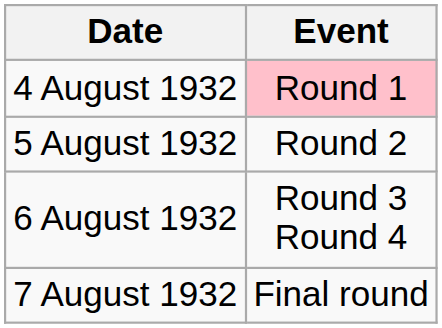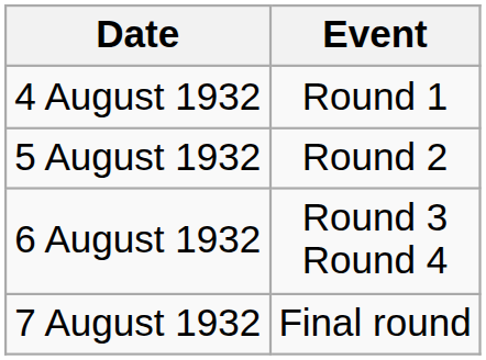4 August 1932 | Event: pink background -> no background
